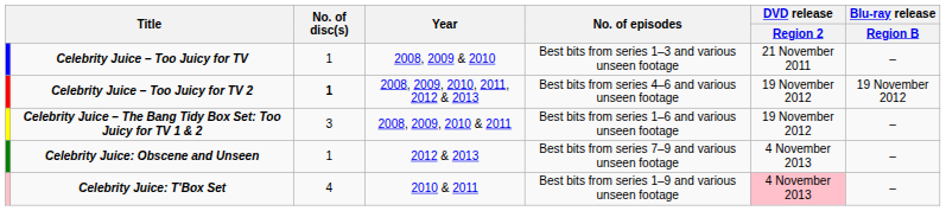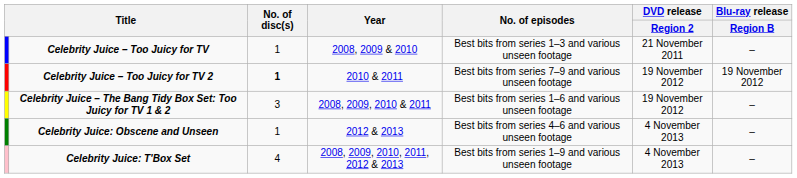Celebrity Juice – Too Juicy for TV 2 | Year: 2008, 2009, 2010, 2011, 2012 & 2013 -> 2010 & 2011
Celebrity Juice – Too Juicy for TV 2 | No. of episodes: Best bits from series 4–6 and various unseen footage -> Best bits from series 7–9 and various unseen footage
Celebrity Juice: Obscene and Unseen | No. of episodes: Best bits from series 7–9 and various unseen footage -> Best bits from series 4–6 and various unseen footage
Celebrity Juice: T'Box Set | Year: 2010 & 2011 -> 2008, 2009, 2010, 2011, 2012 & 2013
Celebrity Juice: T'Box Set | DVD release / Region 2: pink background -> no background
